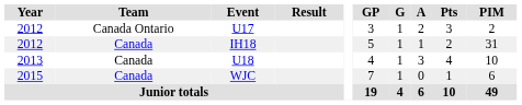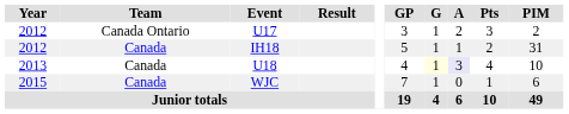U18 | G: no background -> lightyellow background
U18 | A: no background -> lavender background
